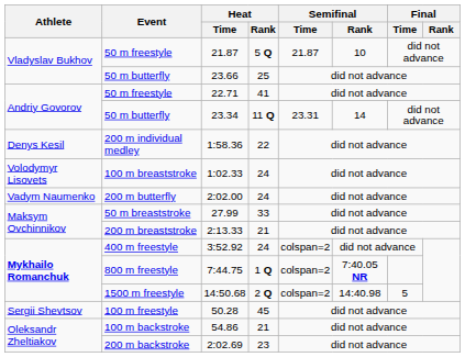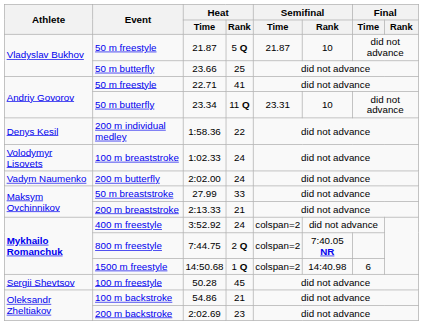23.34 | Semifinal / Rank: 14 -> 10
7:44.75 | Heat / Rank: 1 Q -> 2 Q
14:50.68 | Heat / Rank: 2 Q -> 1 Q
14:50.68 | Final / Time: 5 -> 6
